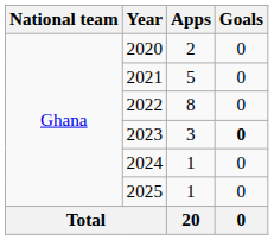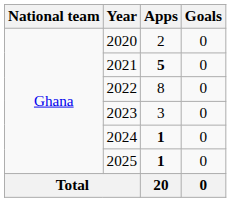2021 | Apps: normal -> bold
2023 | Goals: bold -> normal
2024 | Apps: normal -> bold
2025 | Apps: normal -> bold
